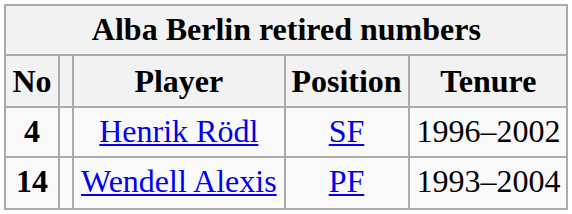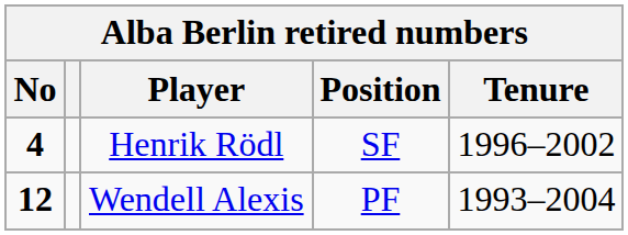Wendell Alexis | No: 14 -> 12
